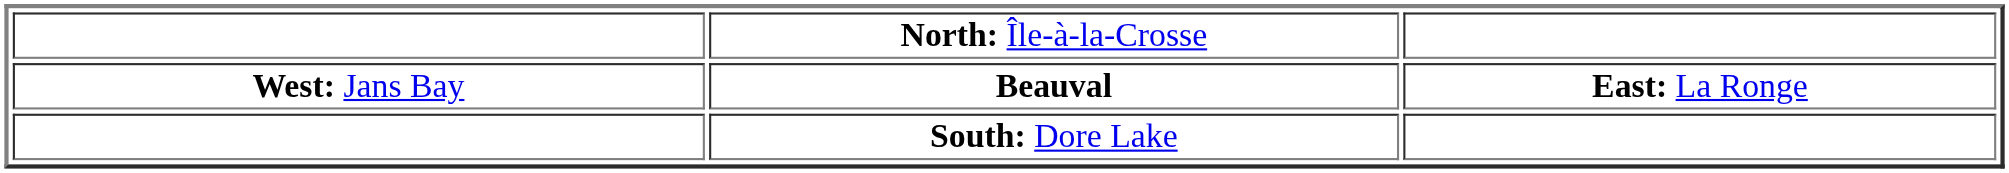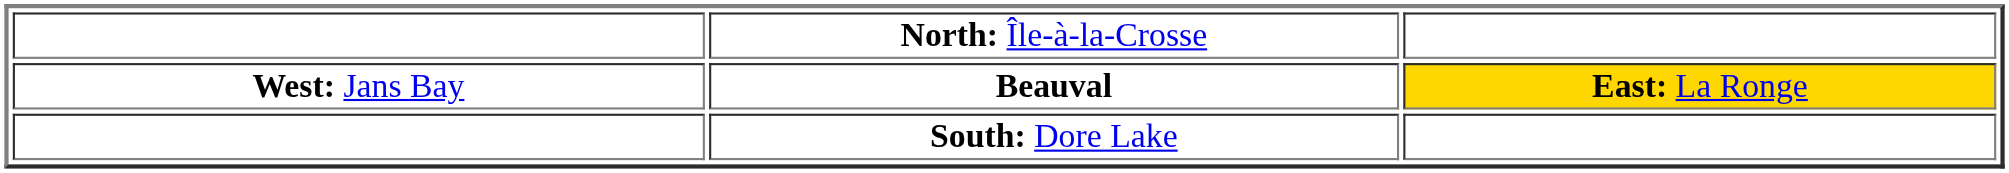West: Jans Bay | column 3: no background -> gold background
